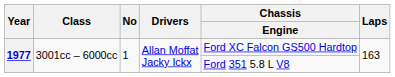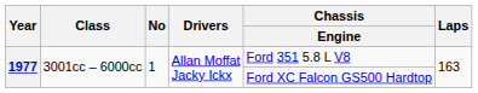row 3 | Chassis / Engine: Ford XC Falcon GS500 Hardtop -> Ford 351 5.8 L V8
row 4 | Chassis / Engine: Ford 351 5.8 L V8 -> Ford XC Falcon GS500 Hardtop
